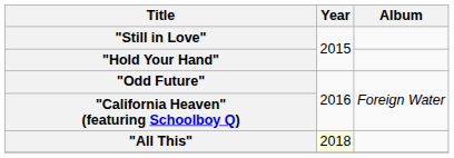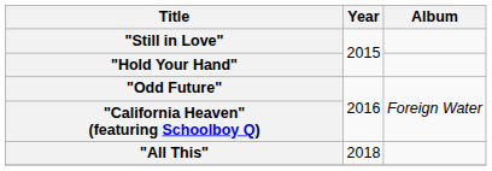"All This" | Year: lightyellow background -> no background
